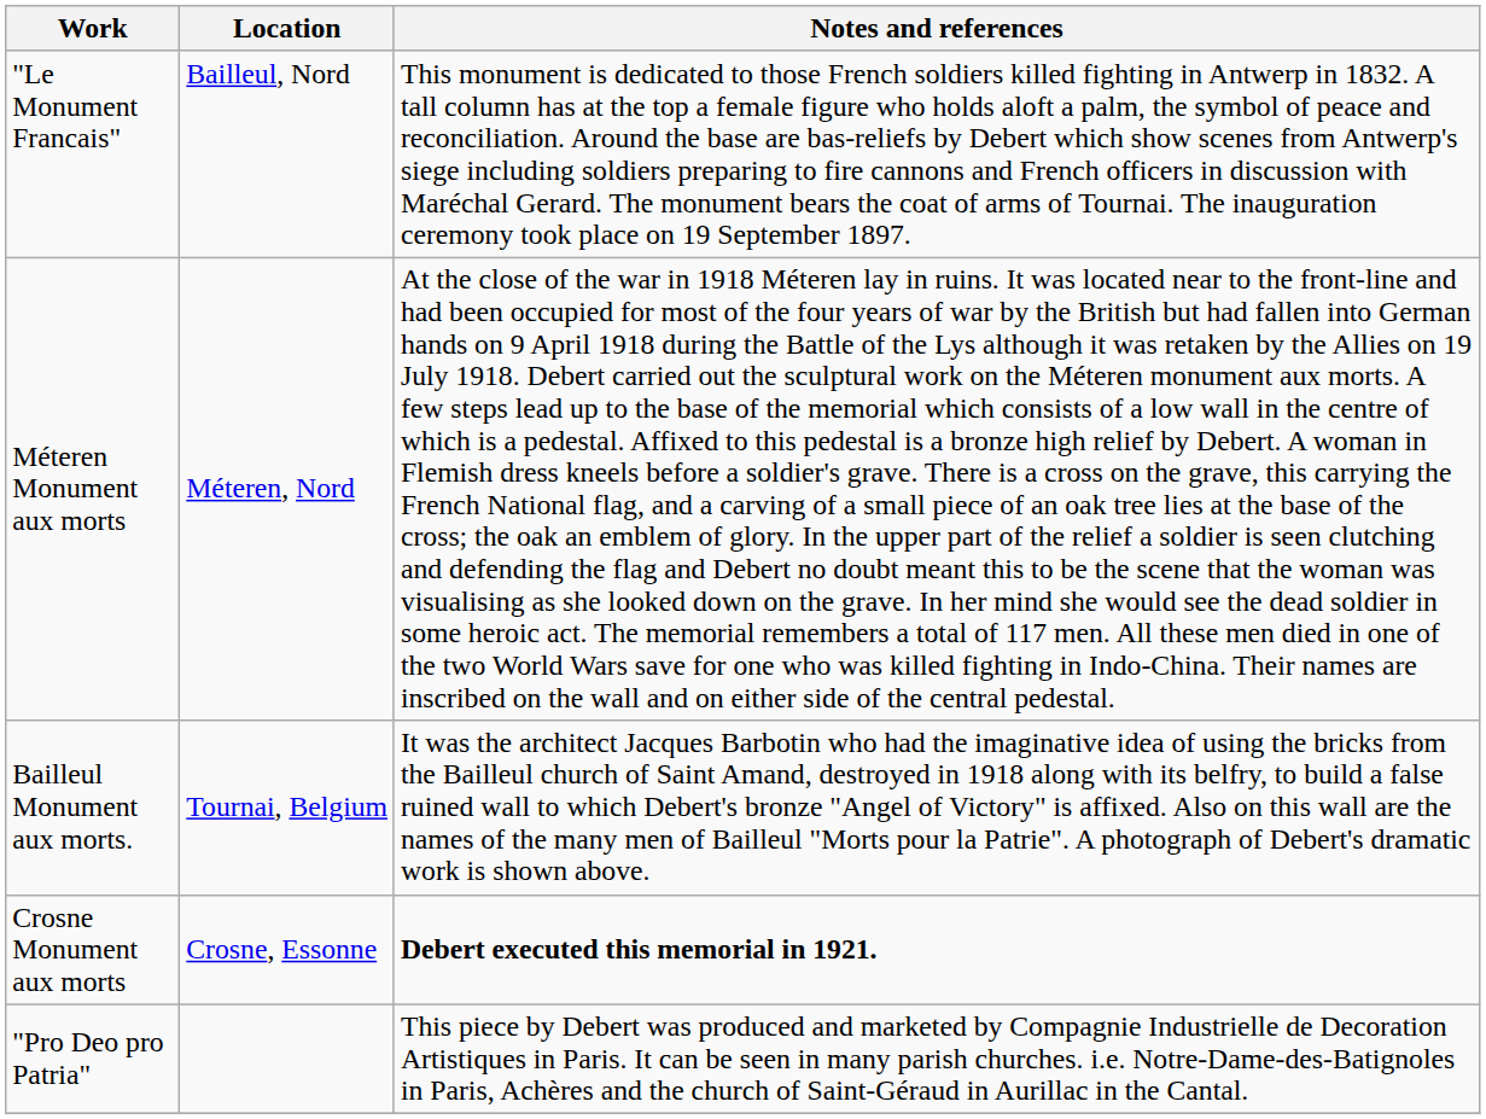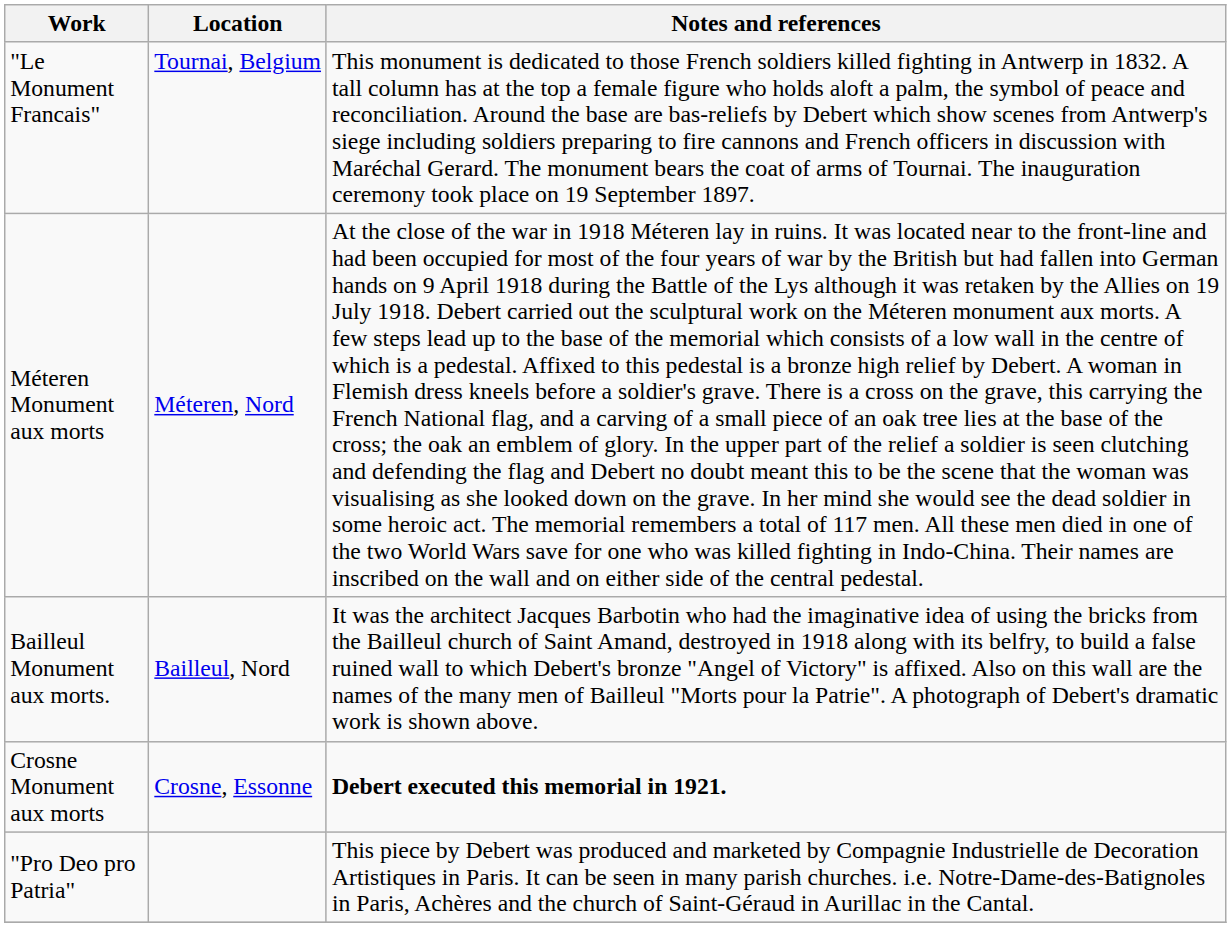"Le Monument Francais" | Location: Bailleul, Nord -> Tournai, Belgium
Bailleul Monument aux morts. | Location: Tournai, Belgium -> Bailleul, Nord
